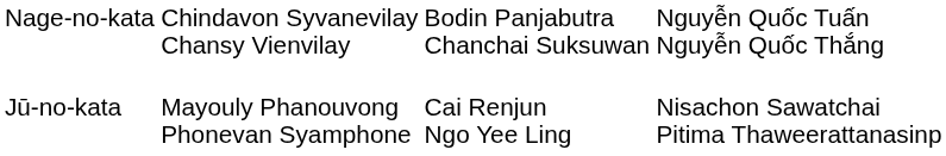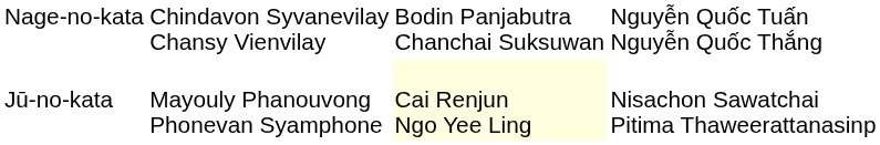Jū-no-kata | column 3: no background -> lightyellow background
